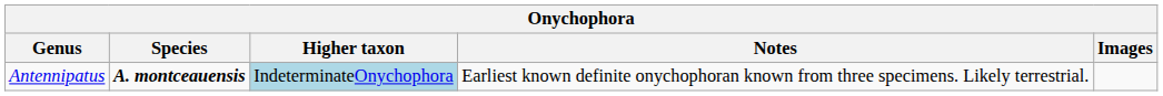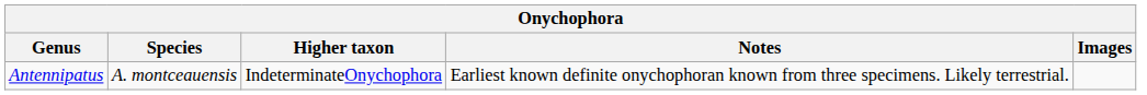Antennipatus | Species: bold -> normal
Antennipatus | Higher taxon: lightblue background -> no background
